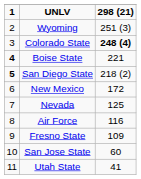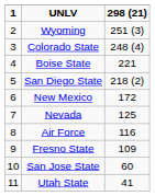Colorado State | 298 (21): bold -> normal
Boise State | 1: bold -> normal
San Diego State | 1: bold -> normal
